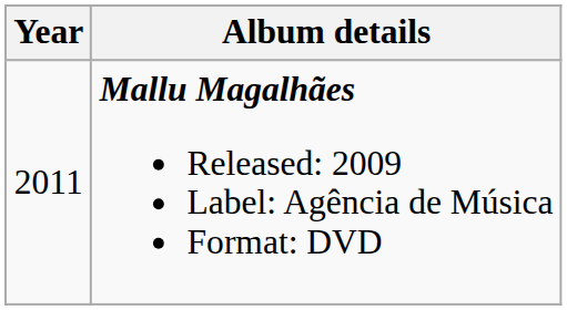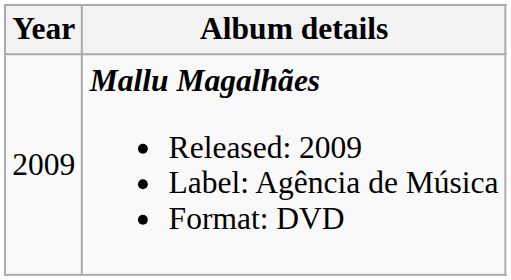row 2 | Year: 2011 -> 2009
